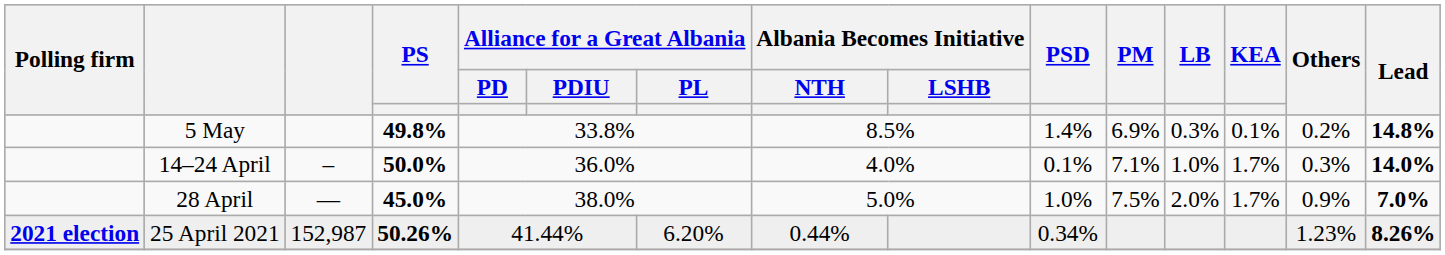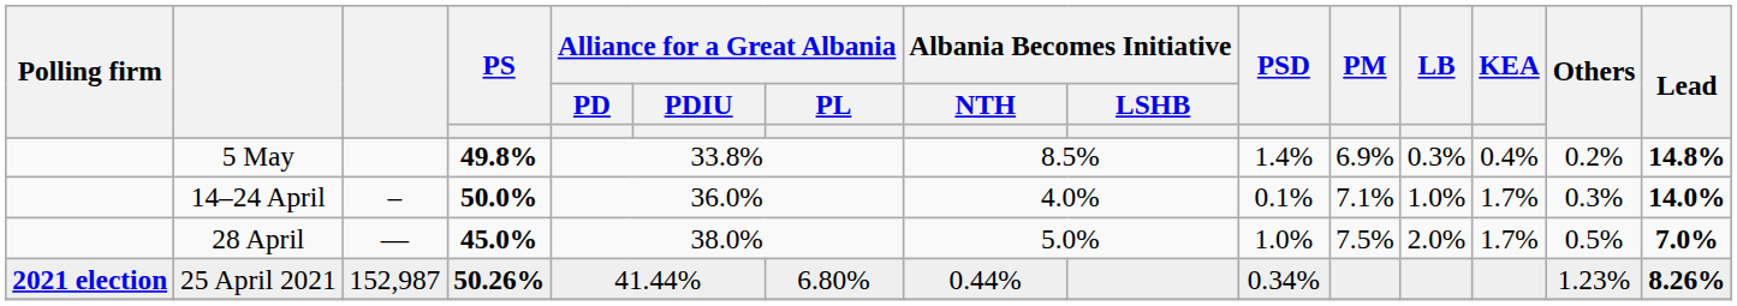5 May | KEA: 0.1% -> 0.4%
28 April | Others: 0.9% -> 0.5%
25 April 2021 | Alliance for a Great Albania / PL: 6.20% -> 6.80%
